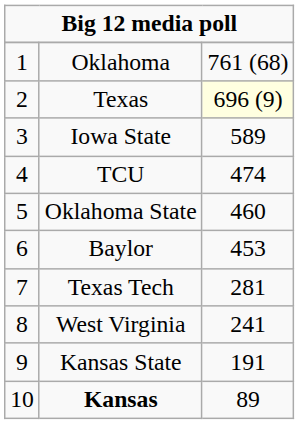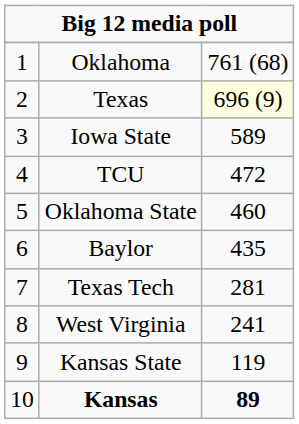TCU | column 3: 474 -> 472
Baylor | column 3: 453 -> 435
Kansas State | column 3: 191 -> 119
Kansas | column 3: normal -> bold
